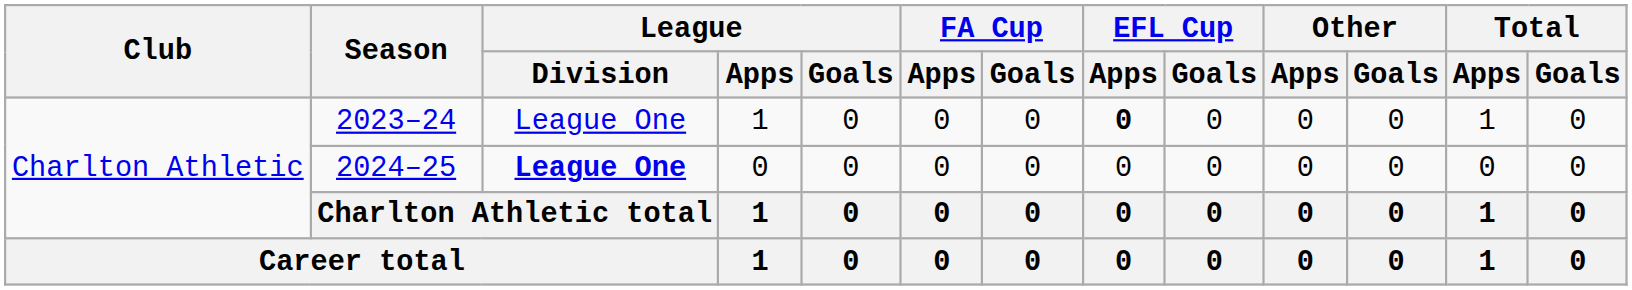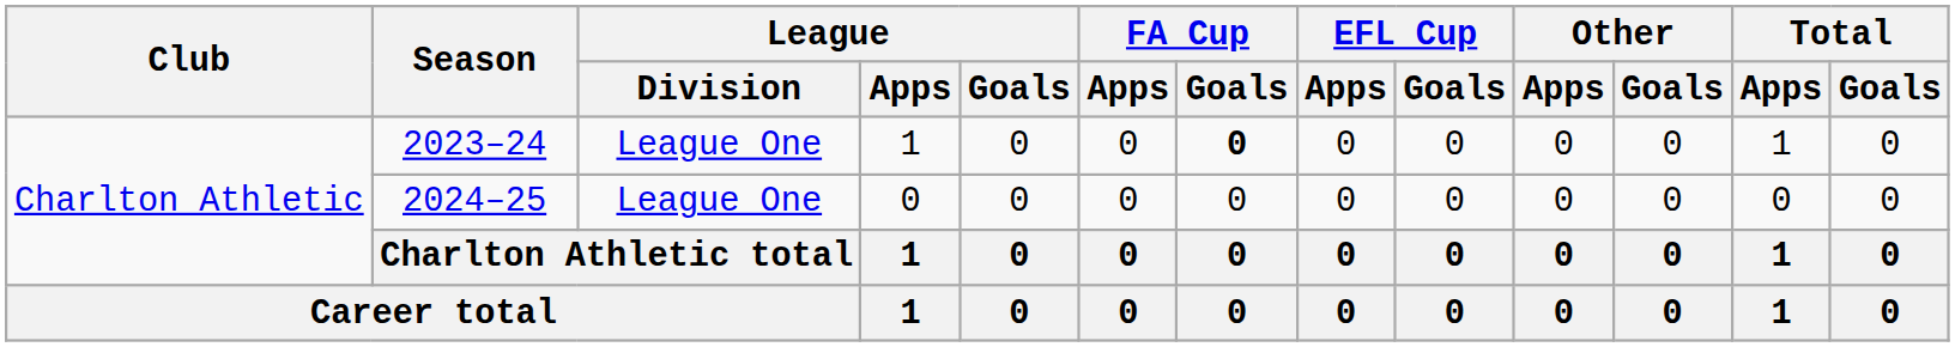2023–24 | FA Cup / Goals: normal -> bold
2023–24 | EFL Cup / Apps: bold -> normal
2024–25 | League / Division: bold -> normal
